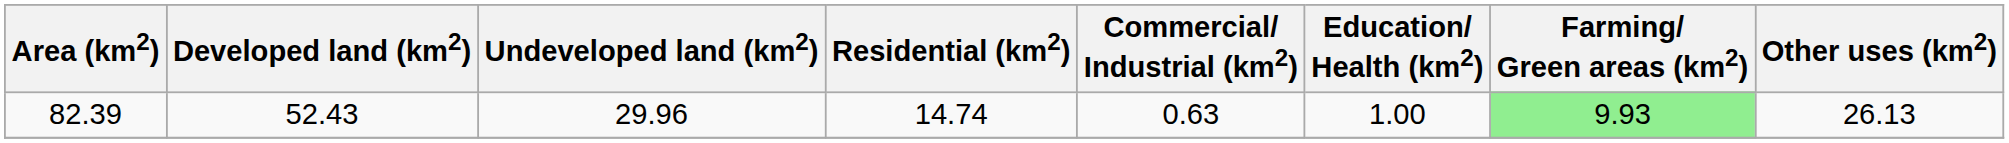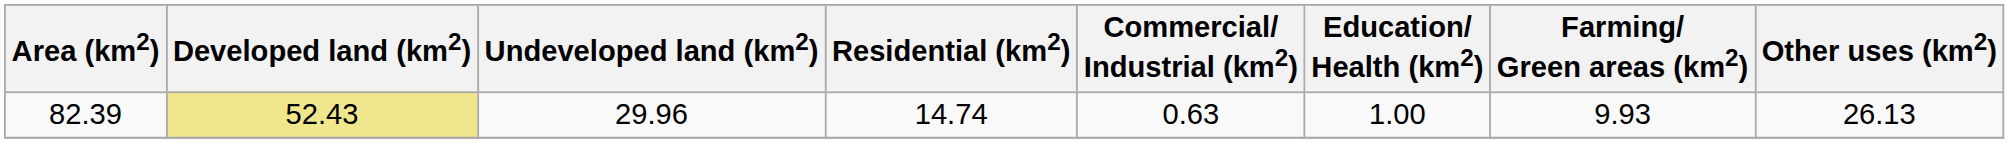82.39 | Developed land (km2): no background -> khaki background
82.39 | Farming/ Green areas (km2): lightgreen background -> no background
